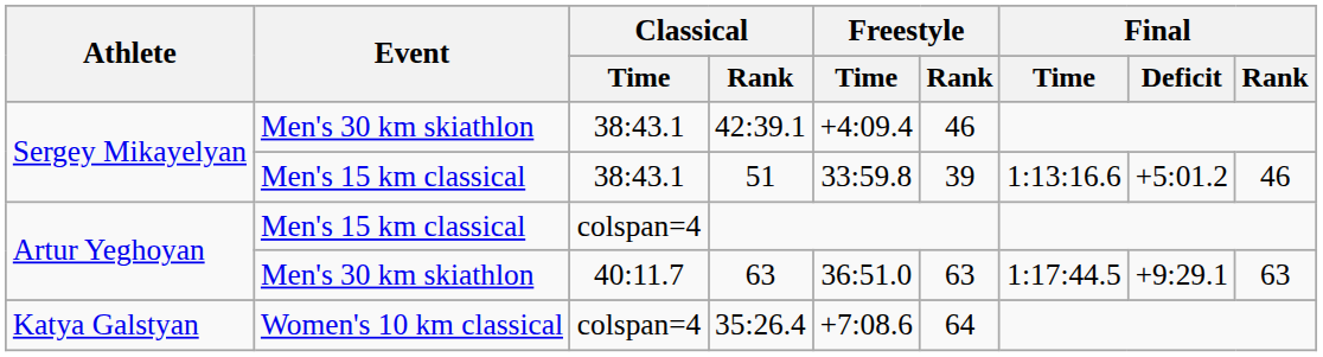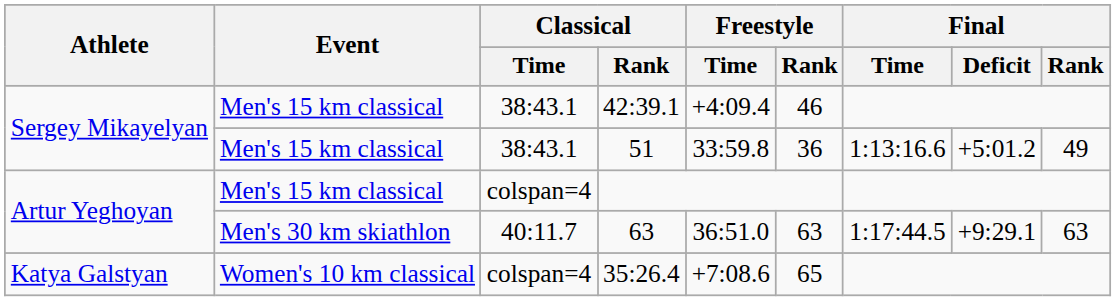42:39.1 | Event: Men's 30 km skiathlon -> Men's 15 km classical
51 | Freestyle / Rank: 39 -> 36
51 | Final / Rank: 46 -> 49
35:26.4 | Freestyle / Rank: 64 -> 65
